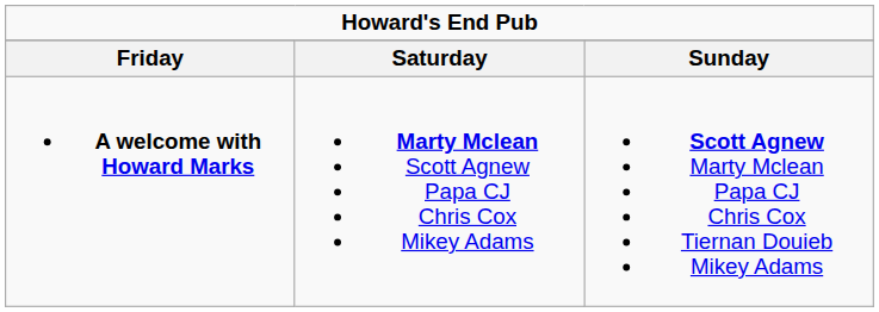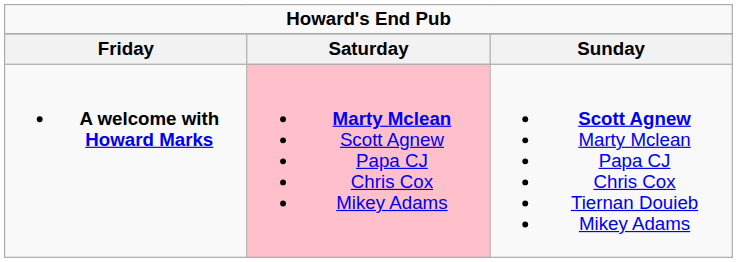A welcome with Howard Marks | column 2: no background -> pink background
